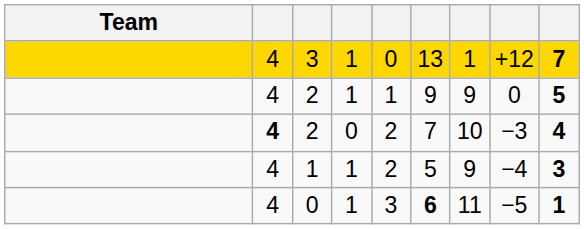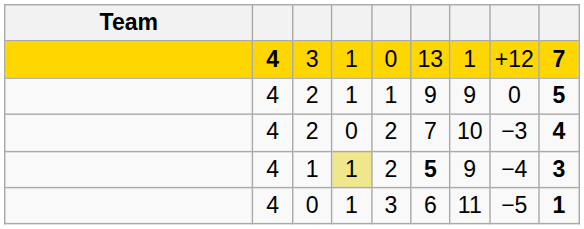row 2 | column 2: normal -> bold
row 4 | column 2: bold -> normal
row 5 | column 4: no background -> khaki background
row 5 | column 6: normal -> bold
row 6 | column 6: bold -> normal
